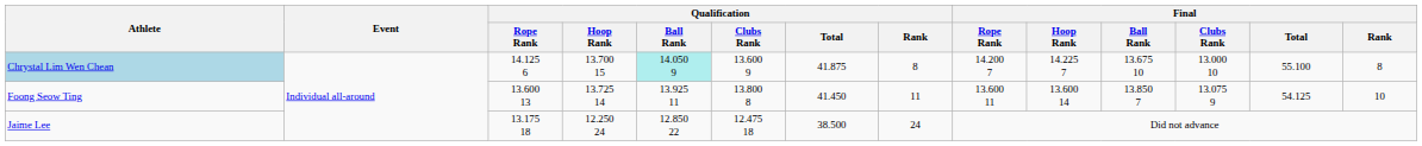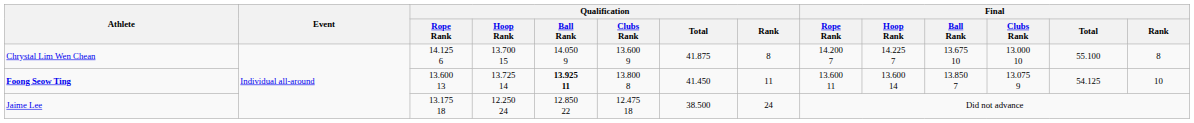row 3 | Athlete: lightblue background -> no background
row 3 | Qualification / Ball Rank: paleturquoise background -> no background
row 4 | Athlete: normal -> bold
row 4 | Qualification / Ball Rank: normal -> bold
